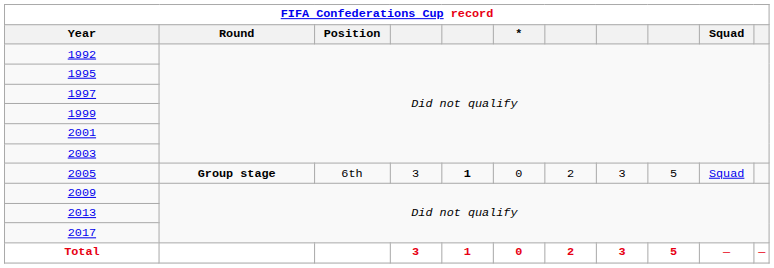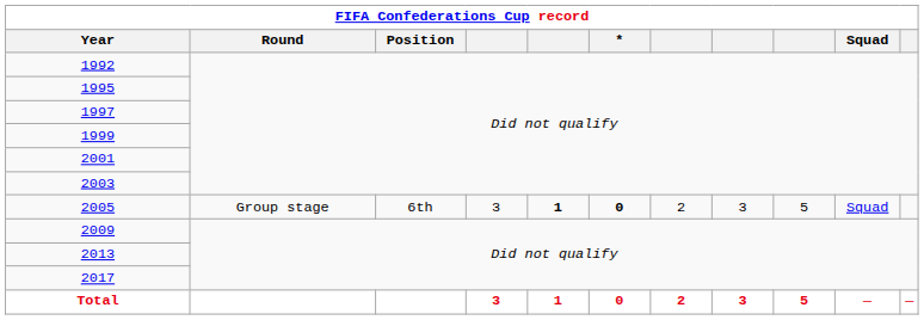2005 | Round: bold -> normal
2005 | *: normal -> bold
